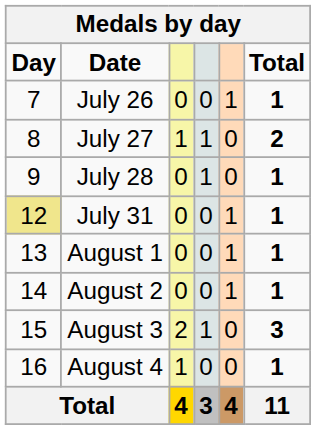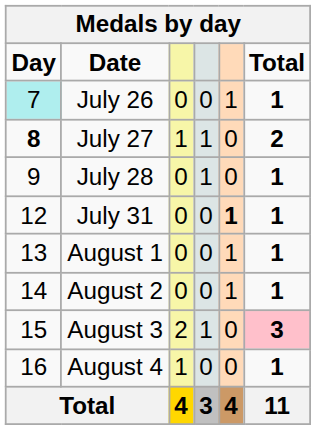July 26 | Day: no background -> paleturquoise background
July 27 | Day: normal -> bold
July 31 | Day: khaki background -> no background
July 31 | column 5: normal -> bold
August 3 | Total: no background -> pink background
